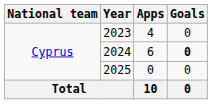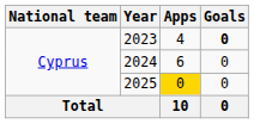2023 | Goals: normal -> bold
2024 | Goals: bold -> normal
2025 | Apps: no background -> gold background
